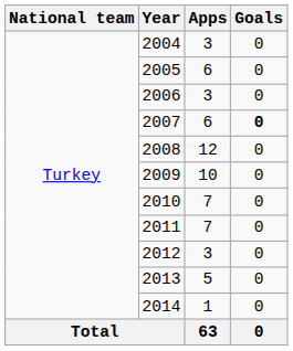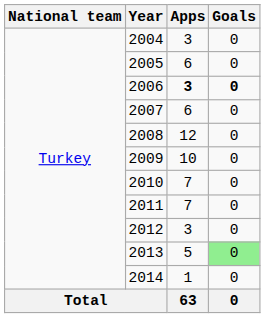2006 | Apps: normal -> bold
2006 | Goals: normal -> bold
2007 | Goals: bold -> normal
2013 | Goals: no background -> lightgreen background
